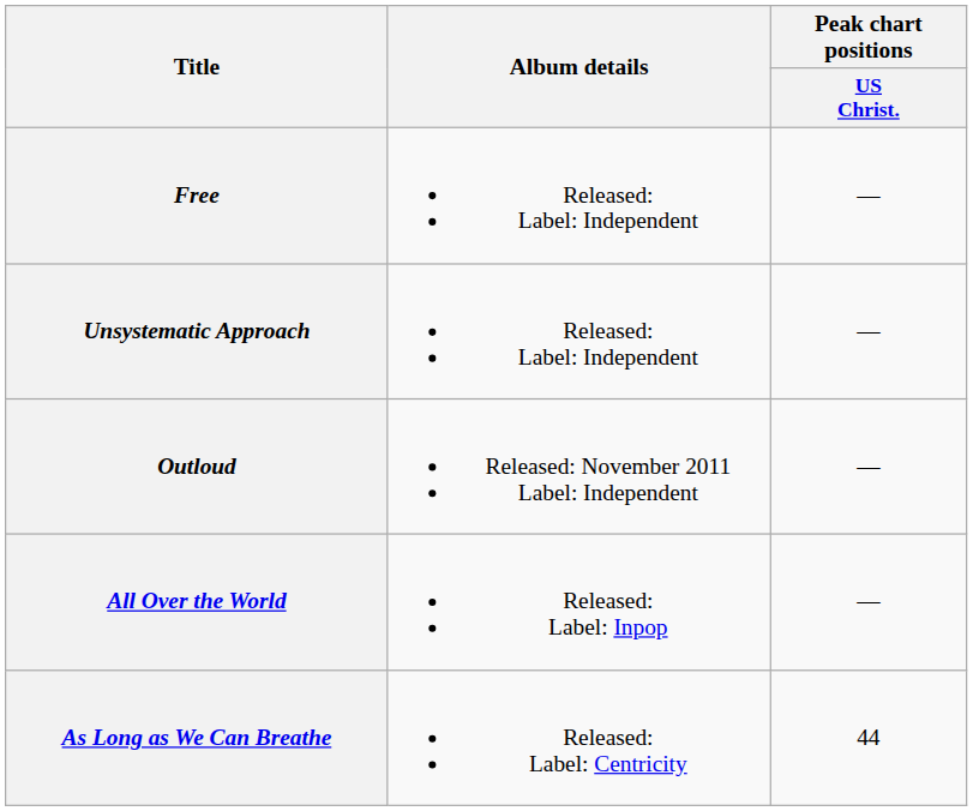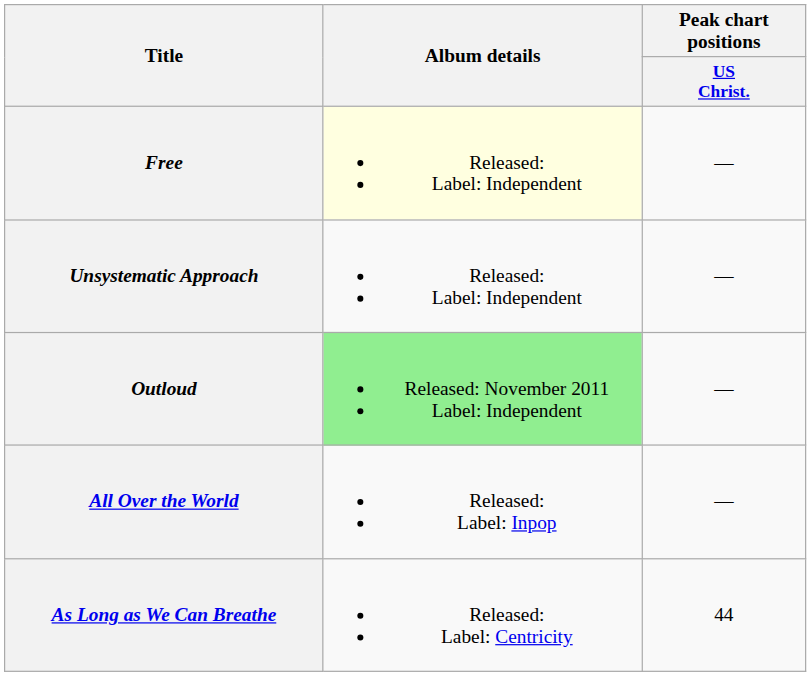Free | Album details: no background -> lightyellow background
Outloud | Album details: no background -> lightgreen background
